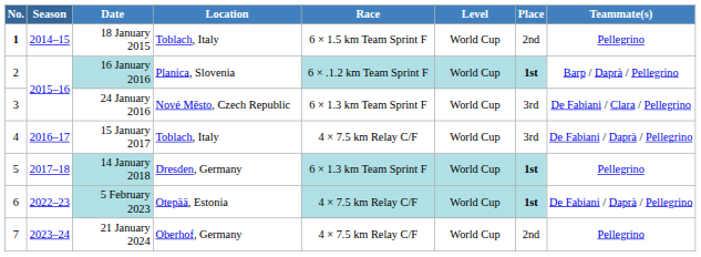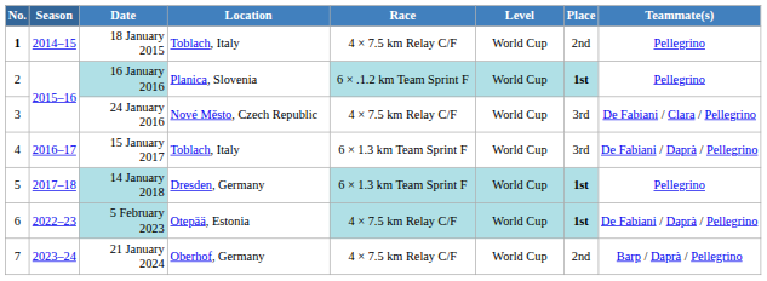18 January 2015 | Race: 6 × 1.5 km Team Sprint F -> 4 × 7.5 km Relay C/F
16 January 2016 | Teammate(s): Barp / Daprà / Pellegrino -> Pellegrino
24 January 2016 | Race: 6 × 1.3 km Team Sprint F -> 4 × 7.5 km Relay C/F
15 January 2017 | Race: 4 × 7.5 km Relay C/F -> 6 × 1.3 km Team Sprint F
21 January 2024 | Teammate(s): Pellegrino -> Barp / Daprà / Pellegrino
